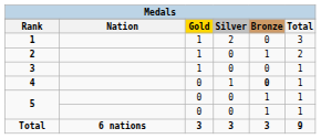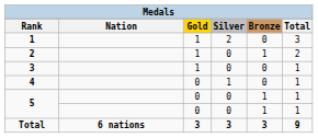4 | column 5: bold -> normal
